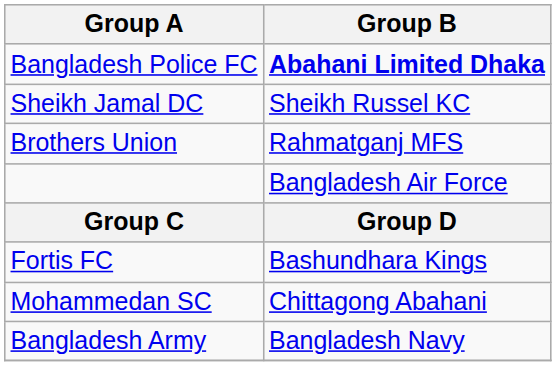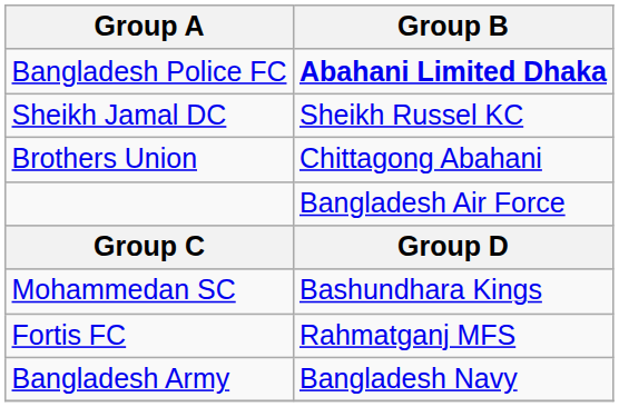row 4 | Group B: Rahmatganj MFS -> Chittagong Abahani
row 7 | Group A: Fortis FC -> Mohammedan SC
row 8 | Group A: Mohammedan SC -> Fortis FC
row 8 | Group B: Chittagong Abahani -> Rahmatganj MFS
